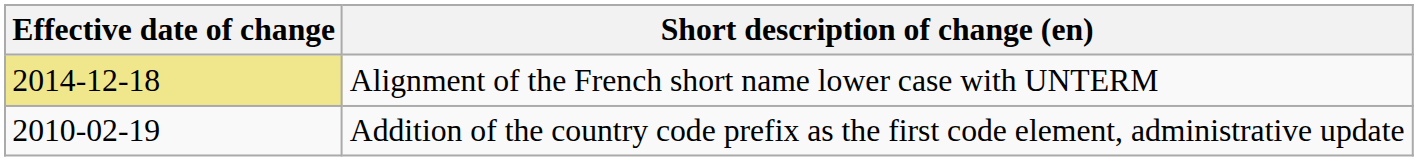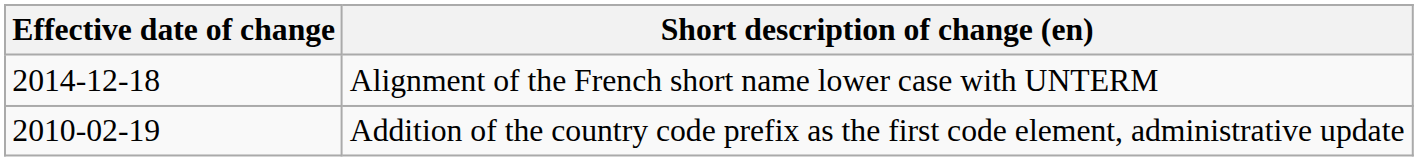Alignment of the French short name lower case with UNTERM | Effective date of change: khaki background -> no background
